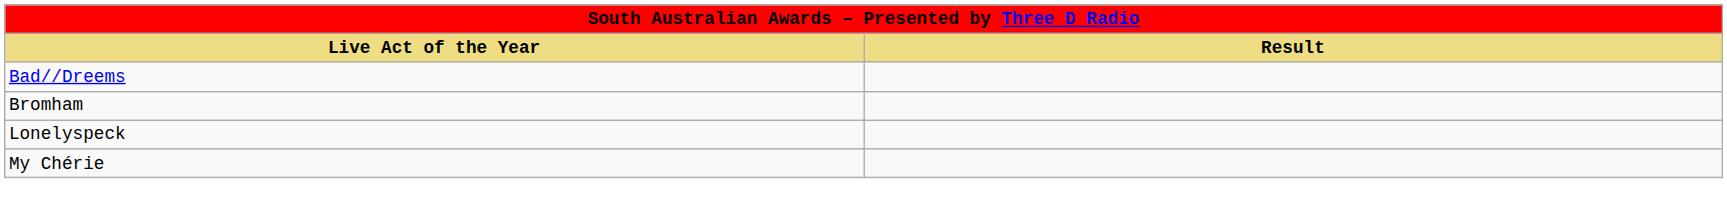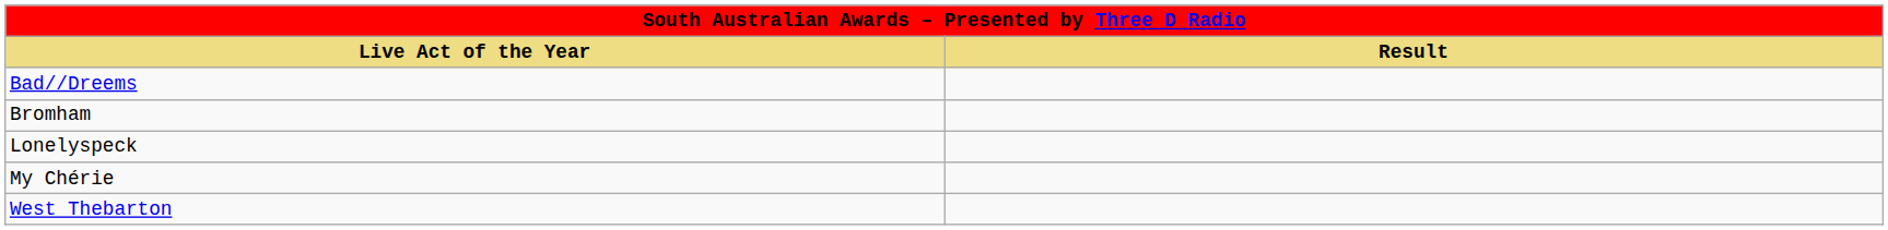+ row: West Thebarton
